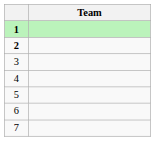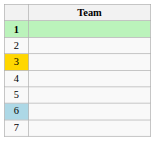2 | column 1: bold -> normal
3 | column 1: no background -> gold background
6 | column 1: no background -> lightblue background
